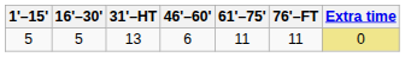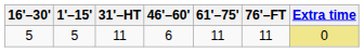columns swapped: 1'–15' <-> 16'–30'
row 2 | 31'–HT: 13 -> 11
